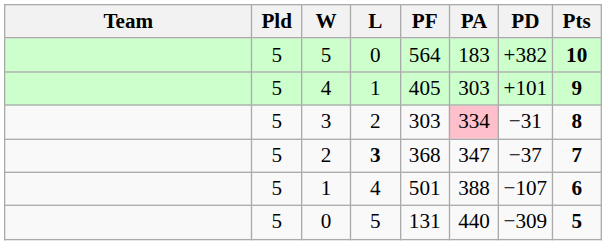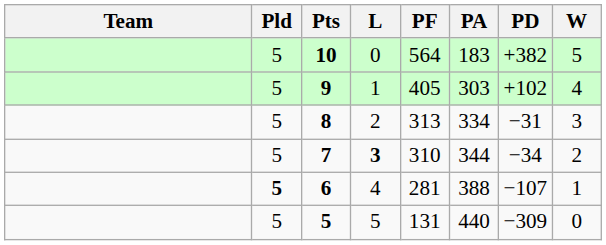columns swapped: W <-> Pts
row 3 | PD: +101 -> +102
row 4 | PF: 303 -> 313
row 4 | PA: pink background -> no background
row 5 | PF: 368 -> 310
row 5 | PA: 347 -> 344
row 5 | PD: −37 -> −34
row 6 | Pld: normal -> bold
row 6 | PF: 501 -> 281
